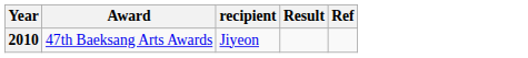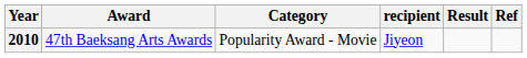+ column: Category | Popularity Award - Movie
